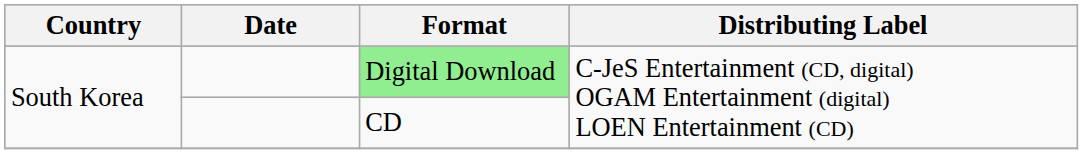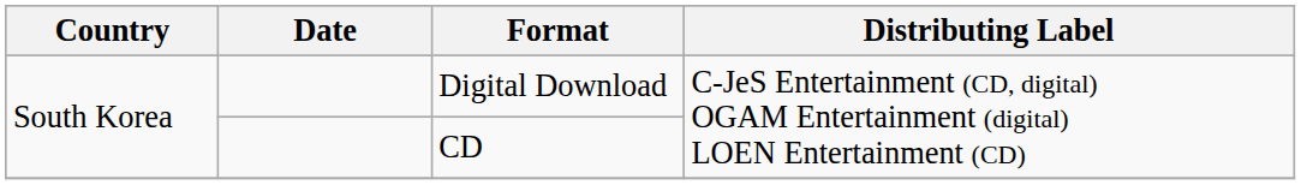Digital Download | Format: lightgreen background -> no background
